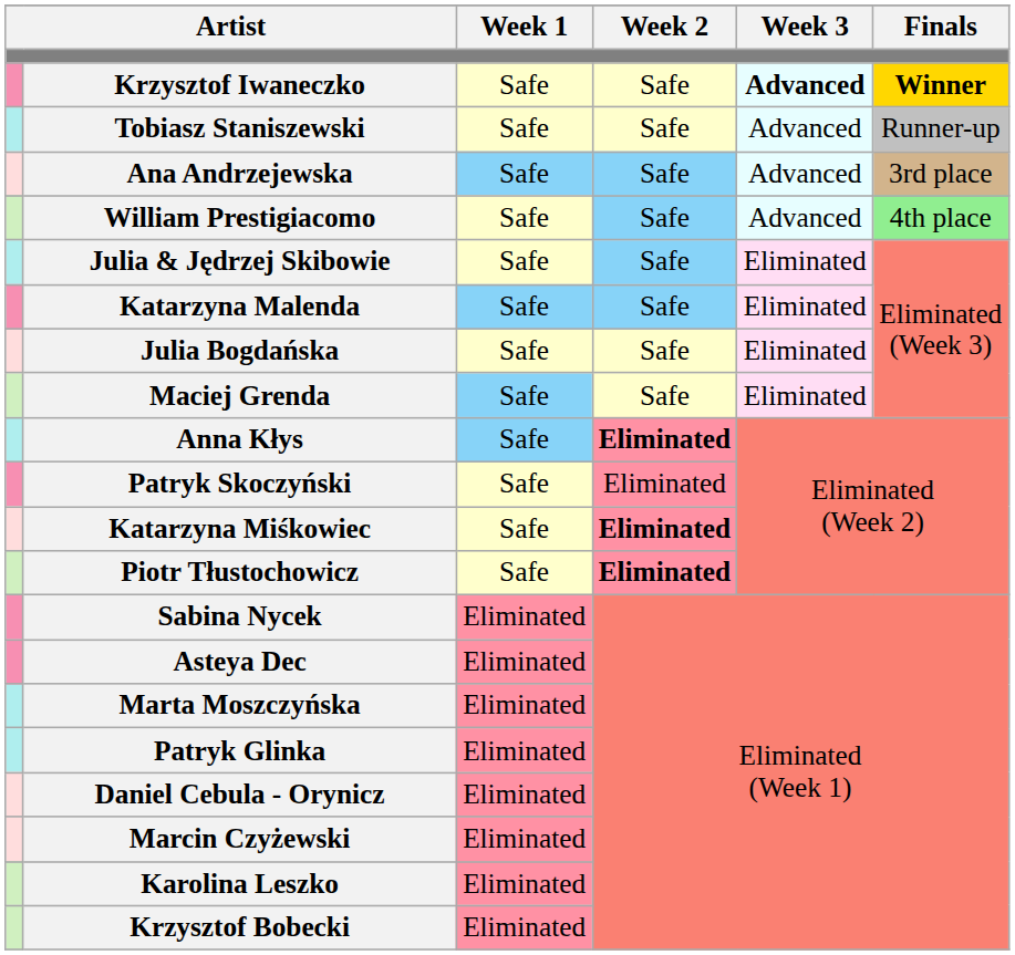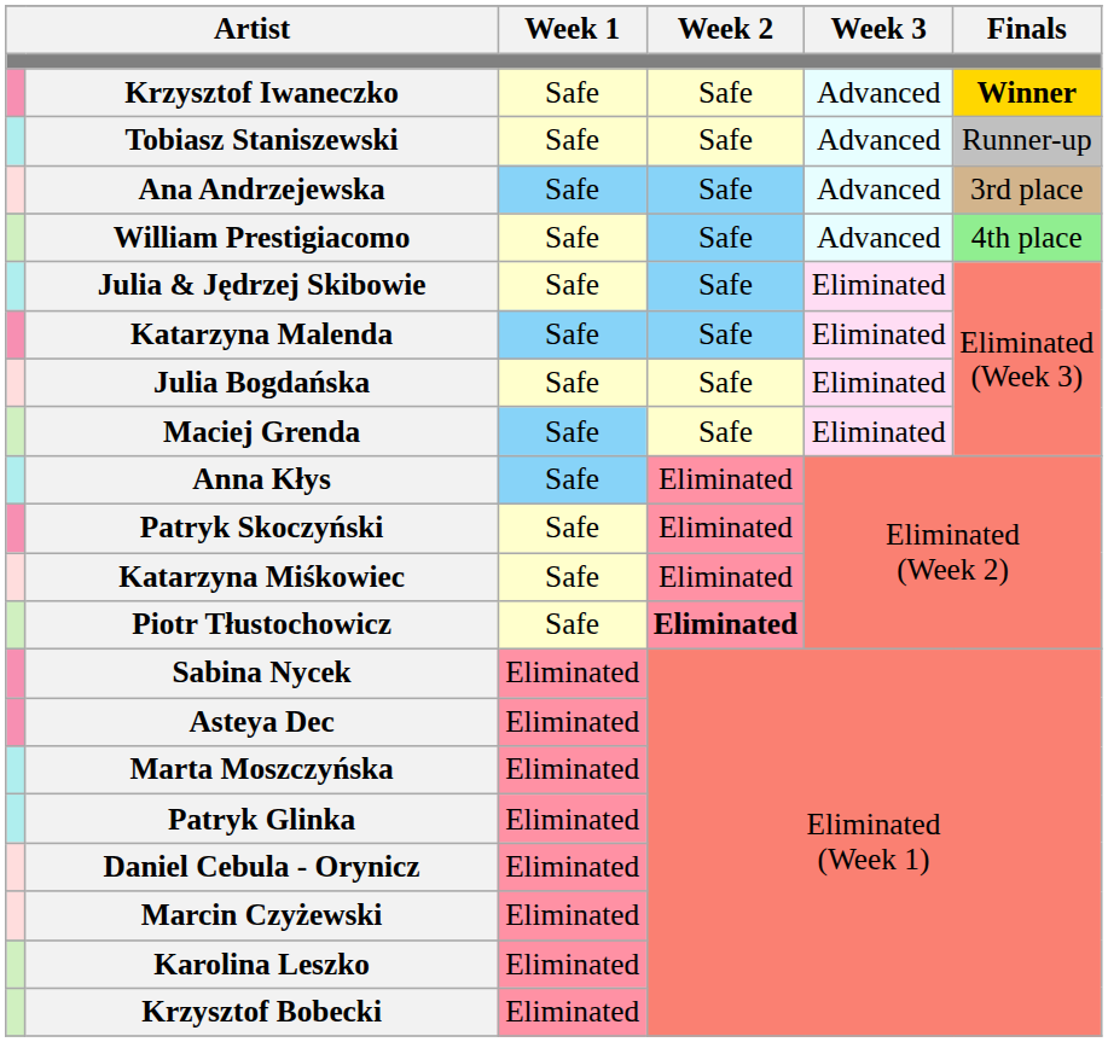Krzysztof Iwaneczko | Week 3: bold -> normal
Anna Kłys | Week 2: bold -> normal
Katarzyna Miśkowiec | Week 2: bold -> normal
